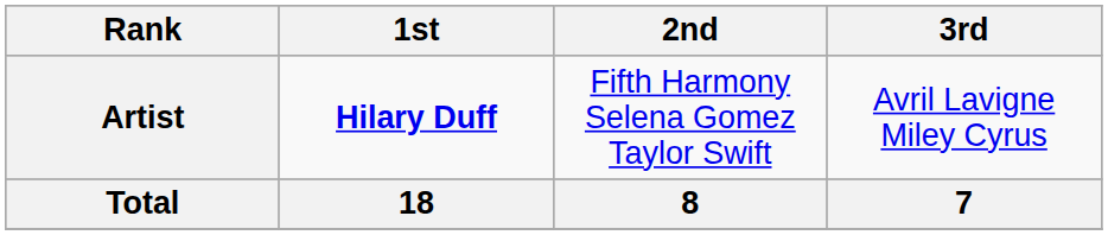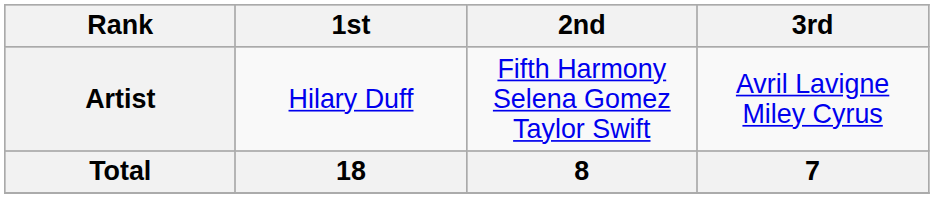Artist | 1st: bold -> normal
